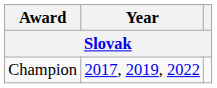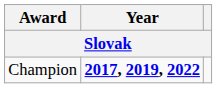Champion | Year: normal -> bold
